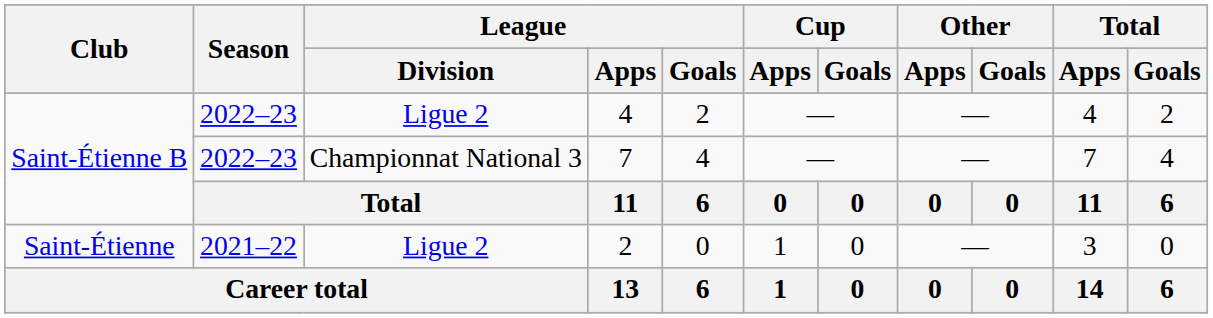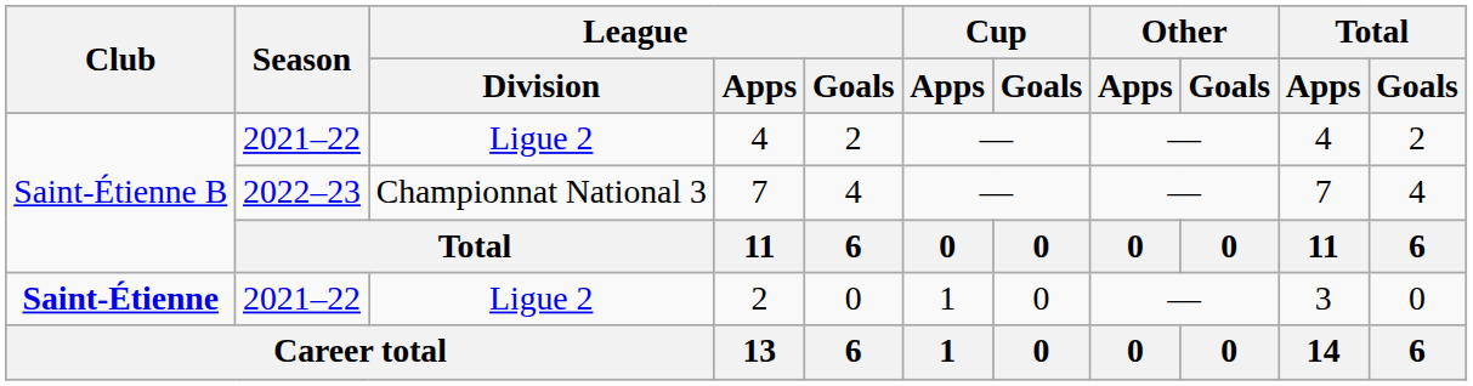row 3 | Season: 2022–23 -> 2021–22
row 6 | Club: normal -> bold
